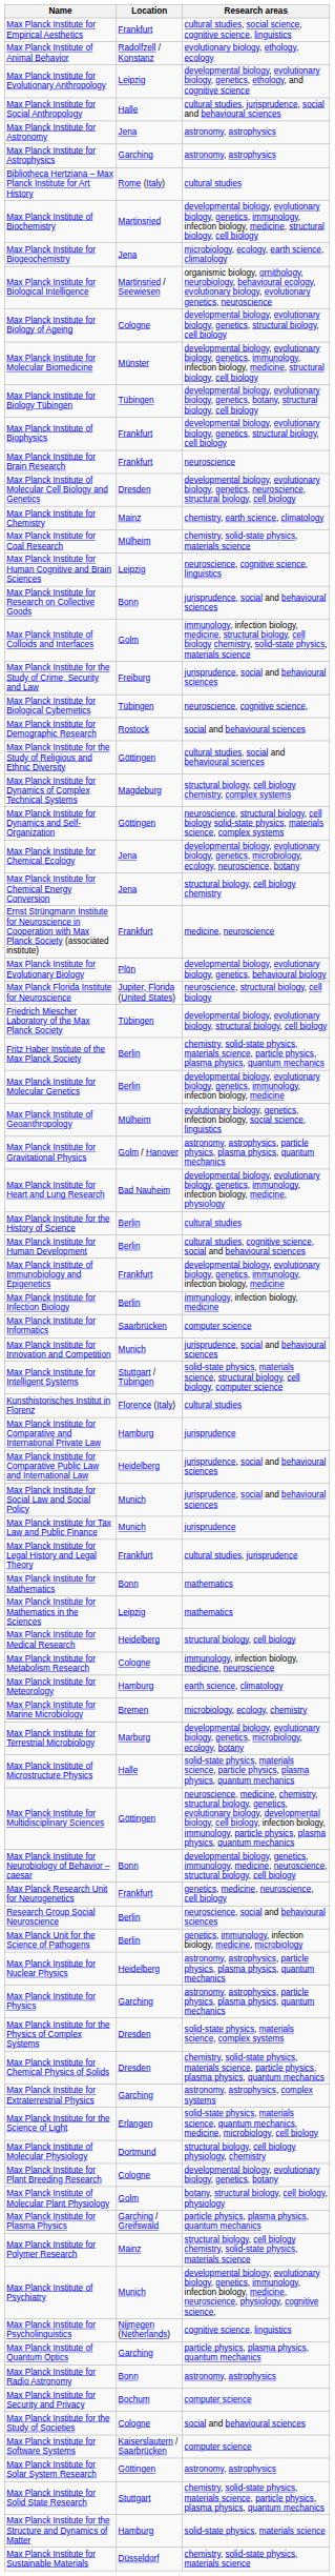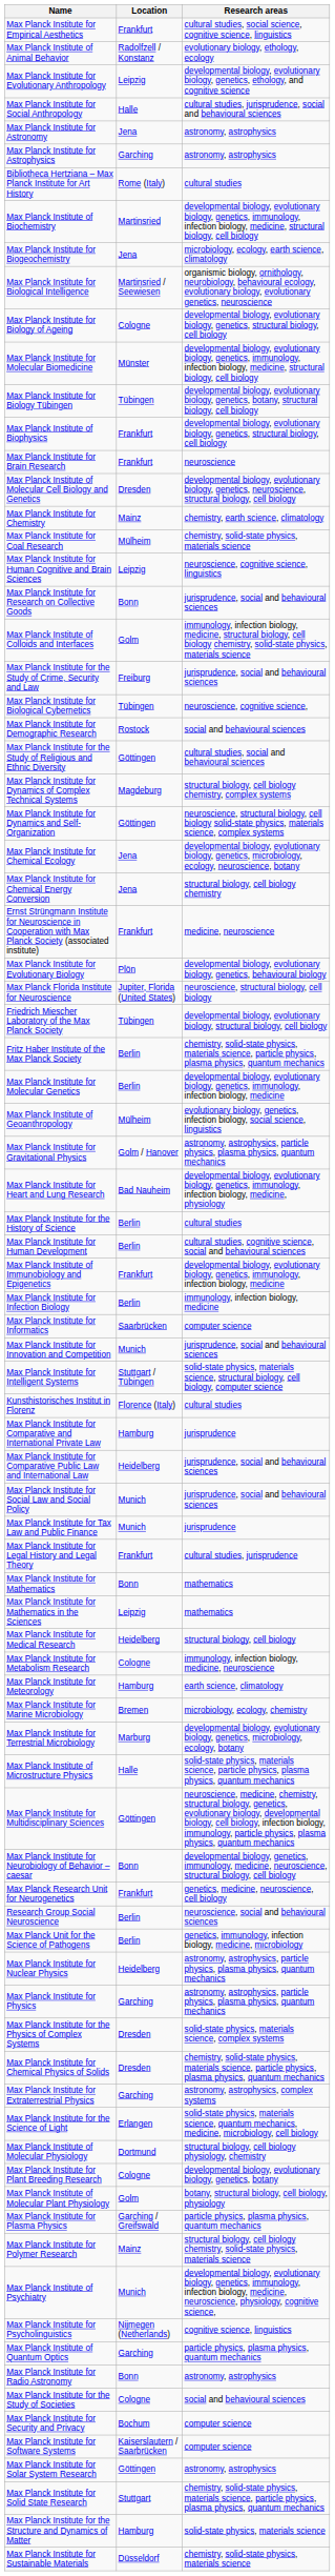rows swapped: Max Planck Institute for Security and Privacy <-> Max Planck Institute for the Study of Societies
